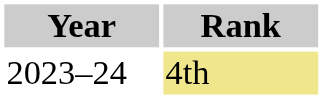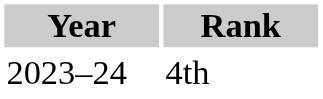row 2 | Rank: khaki background -> no background
